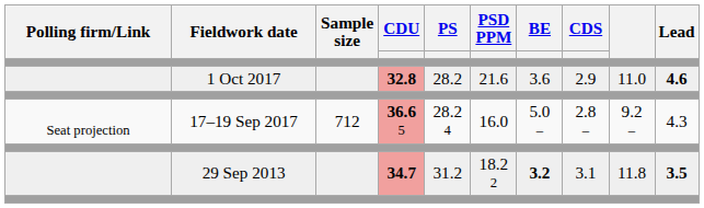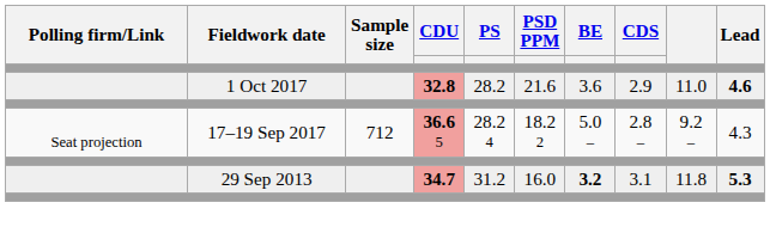17–19 Sep 2017 | PSD PPM: 16.0 -> 18.2 2
29 Sep 2013 | PSD PPM: 18.2 2 -> 16.0
29 Sep 2013 | Lead: 3.5 -> 5.3
